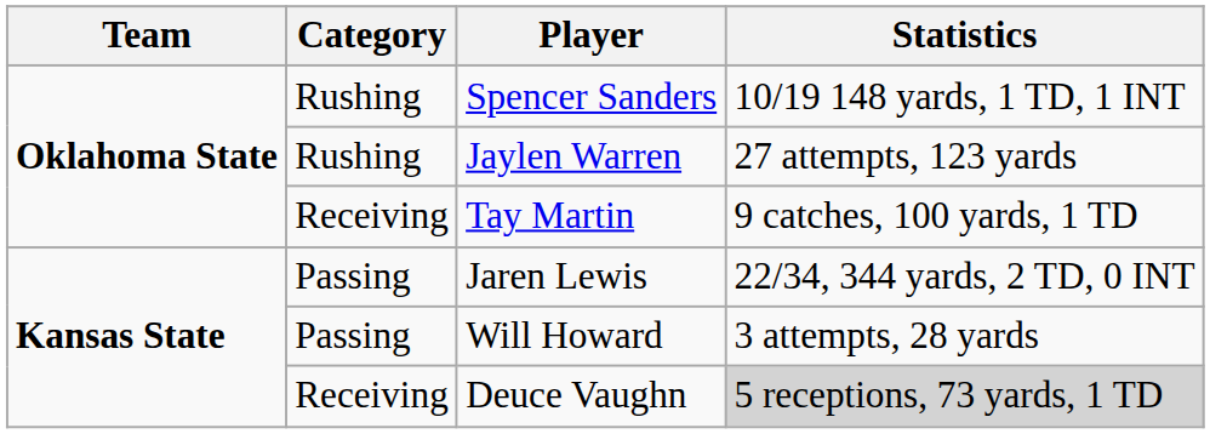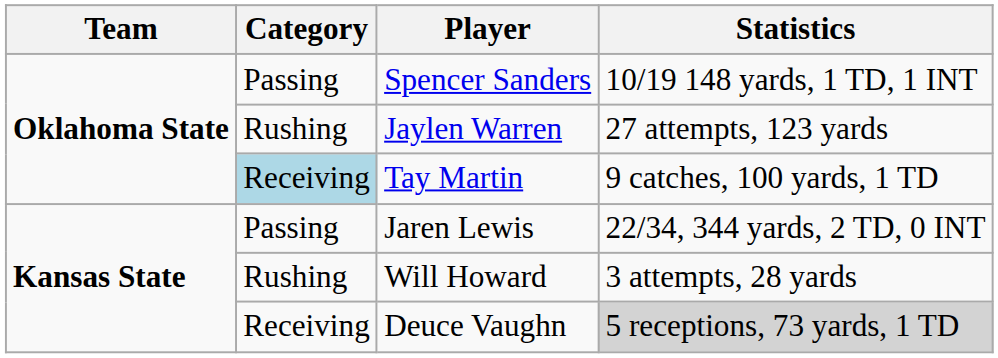Spencer Sanders | Category: Rushing -> Passing
Tay Martin | Category: no background -> lightblue background
Will Howard | Category: Passing -> Rushing
